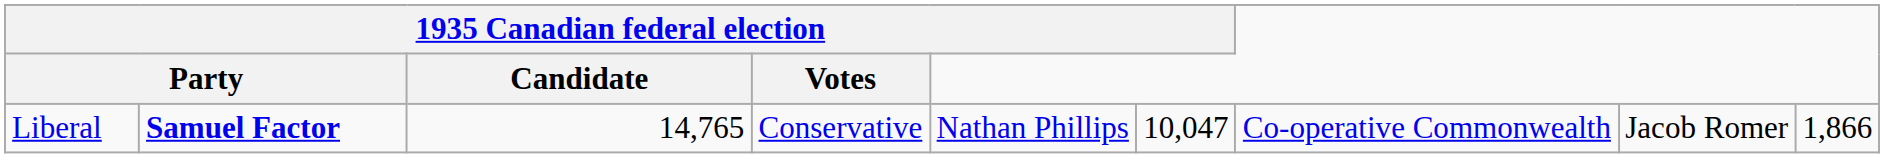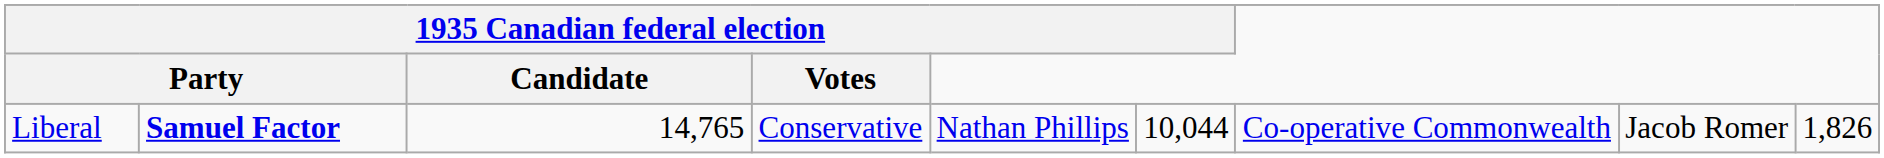Liberal | column 6: 10,047 -> 10,044
Liberal | column 9: 1,866 -> 1,826
